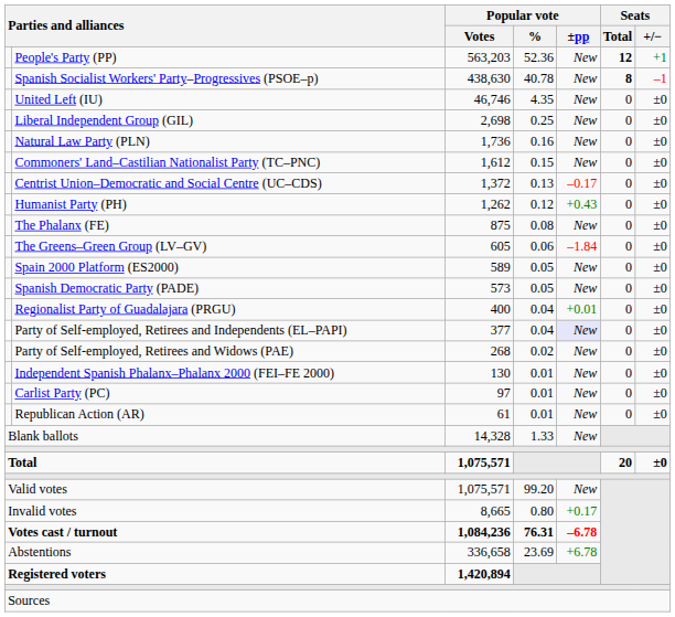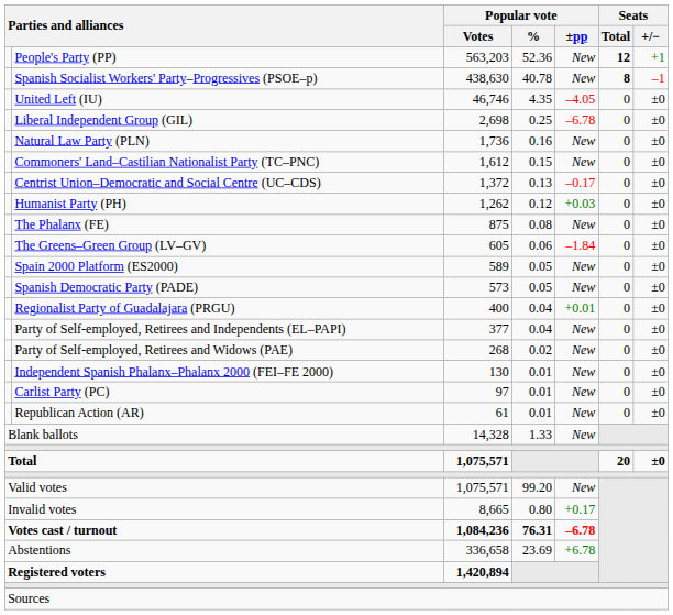United Left (IU) | Popular vote / ±pp: New -> –4.05
Liberal Independent Group (GIL) | Popular vote / ±pp: New -> –6.78
Humanist Party (PH) | Popular vote / ±pp: +0.43 -> +0.03
Party of Self-employed, Retirees and Independents (EL–PAPI) | Popular vote / ±pp: lavender background -> no background
